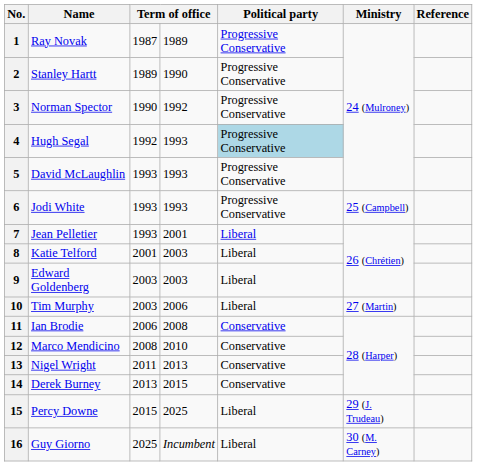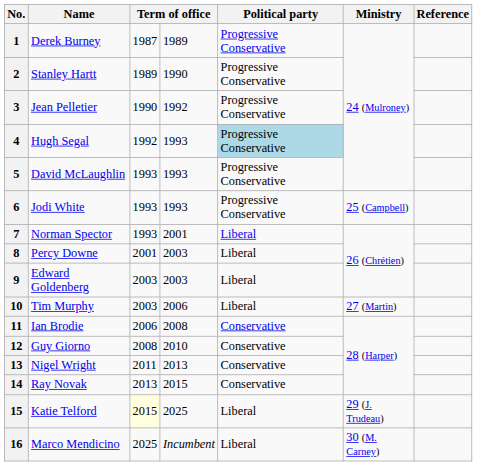1 | Name: Ray Novak -> Derek Burney
3 | Name: Norman Spector -> Jean Pelletier
7 | Name: Jean Pelletier -> Norman Spector
8 | Name: Katie Telford -> Percy Downe
12 | Name: Marco Mendicino -> Guy Giorno
14 | Name: Derek Burney -> Ray Novak
15 | Name: Percy Downe -> Katie Telford
15 | column 3: no background -> lightyellow background
16 | Name: Guy Giorno -> Marco Mendicino
